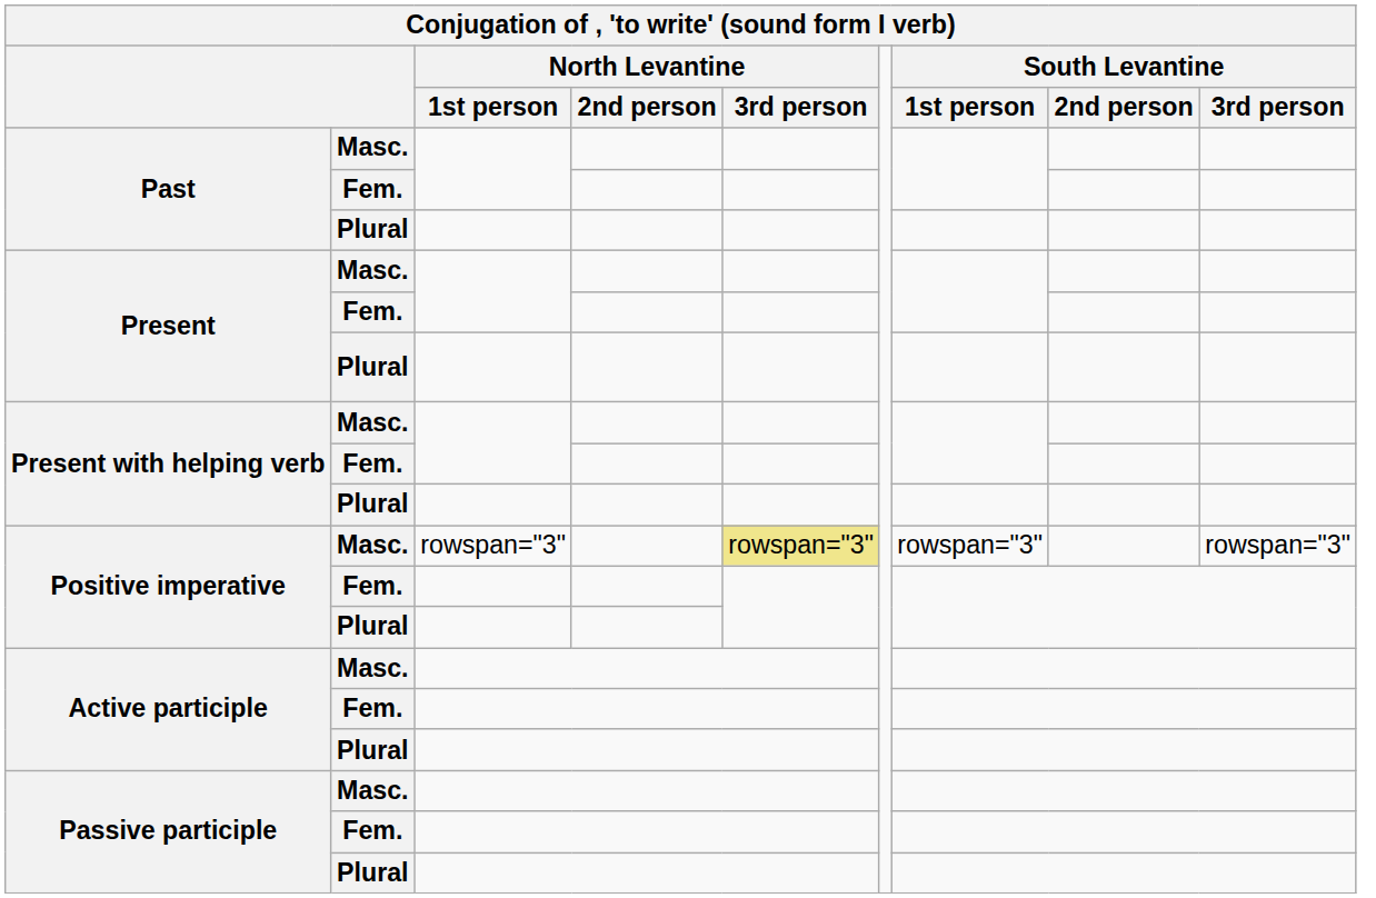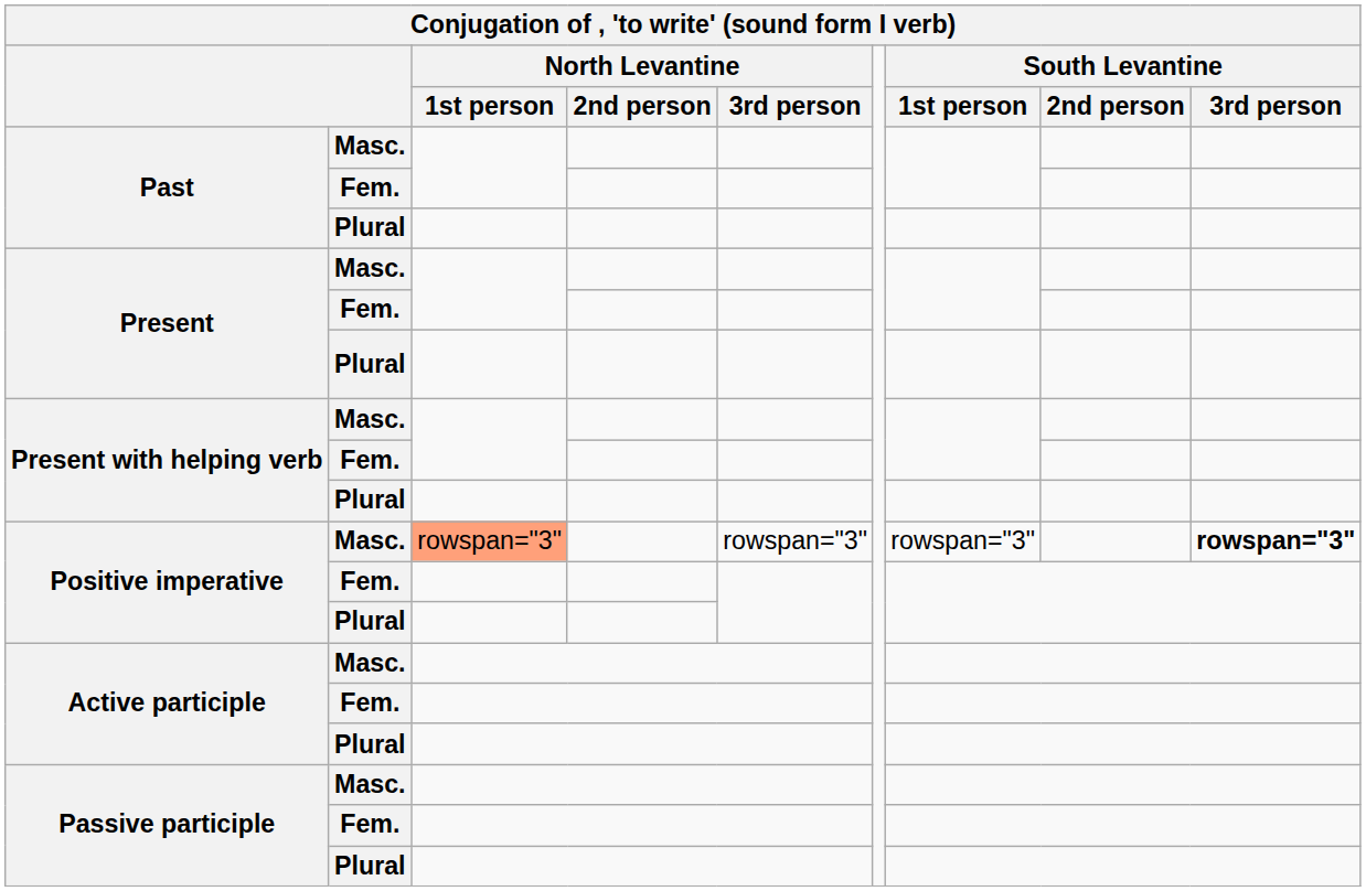Positive imperative / Masc. | North Levantine / 1st person: no background -> lightsalmon background
Positive imperative / Masc. | North Levantine / 3rd person: khaki background -> no background
Positive imperative / Masc. | South Levantine / 3rd person: normal -> bold
